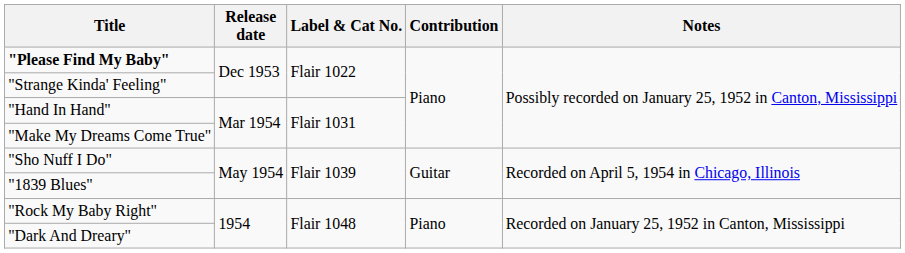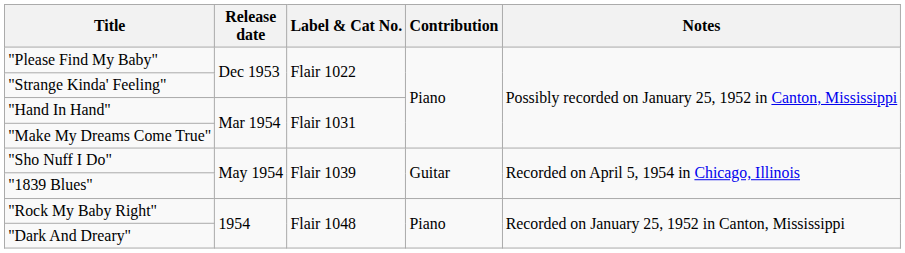"Please Find My Baby" | Title: bold -> normal
